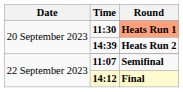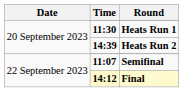11:30 | Round: lightsalmon background -> no background
